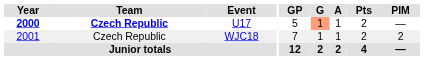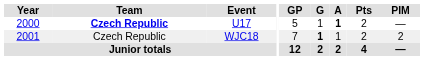U17 | Year: bold -> normal
U17 | G: lightsalmon background -> no background
U17 | A: normal -> bold
WJC18 | G: normal -> bold
